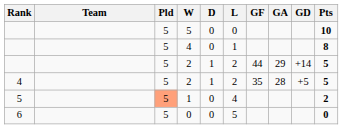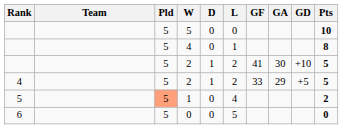row 4 | GF: 44 -> 41
row 4 | GA: 29 -> 30
row 4 | GD: +14 -> +10
row 5 | GF: 35 -> 33
row 5 | GA: 28 -> 29
